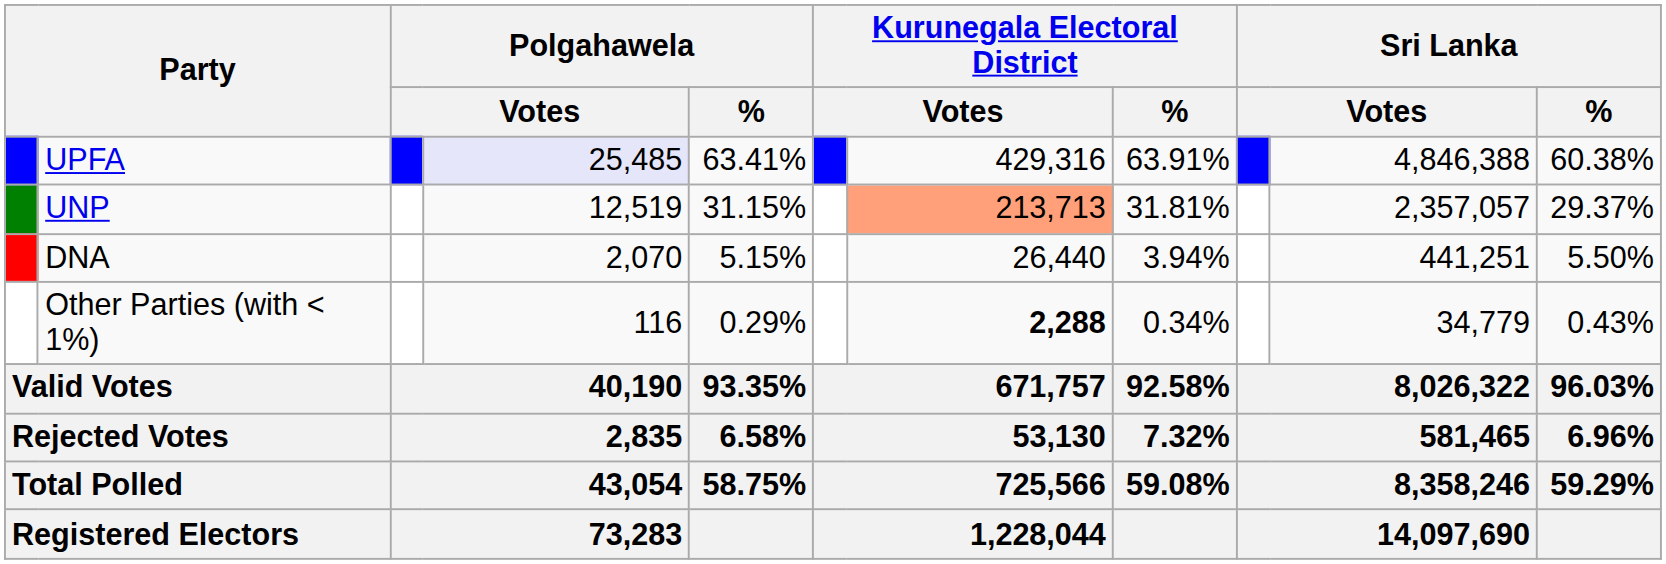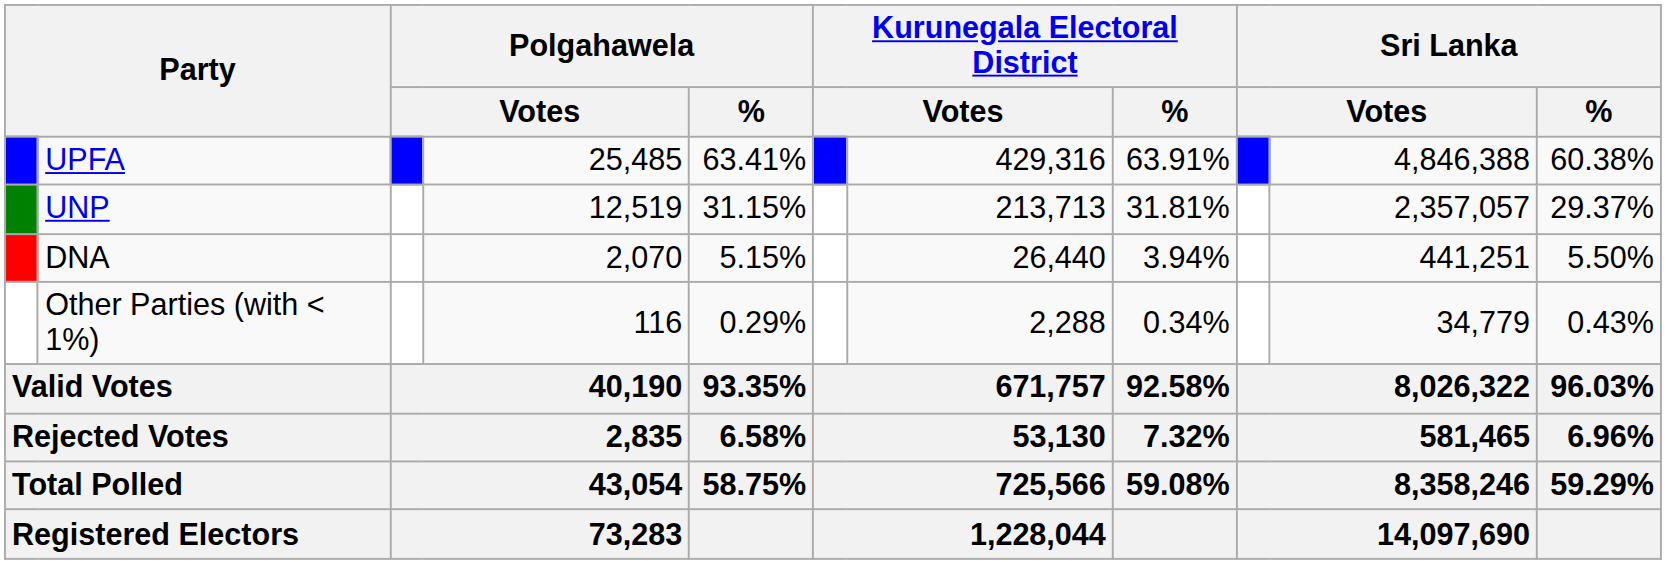UPFA | column 4: lavender background -> no background
UNP | column 7: lightsalmon background -> no background
Other Parties (with < 1%) | column 7: bold -> normal
